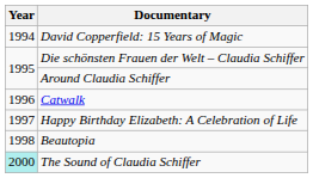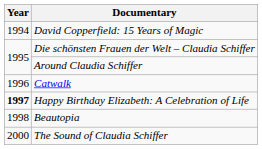Happy Birthday Elizabeth: A Celebration of Life | Year: normal -> bold
The Sound of Claudia Schiffer | Year: paleturquoise background -> no background
